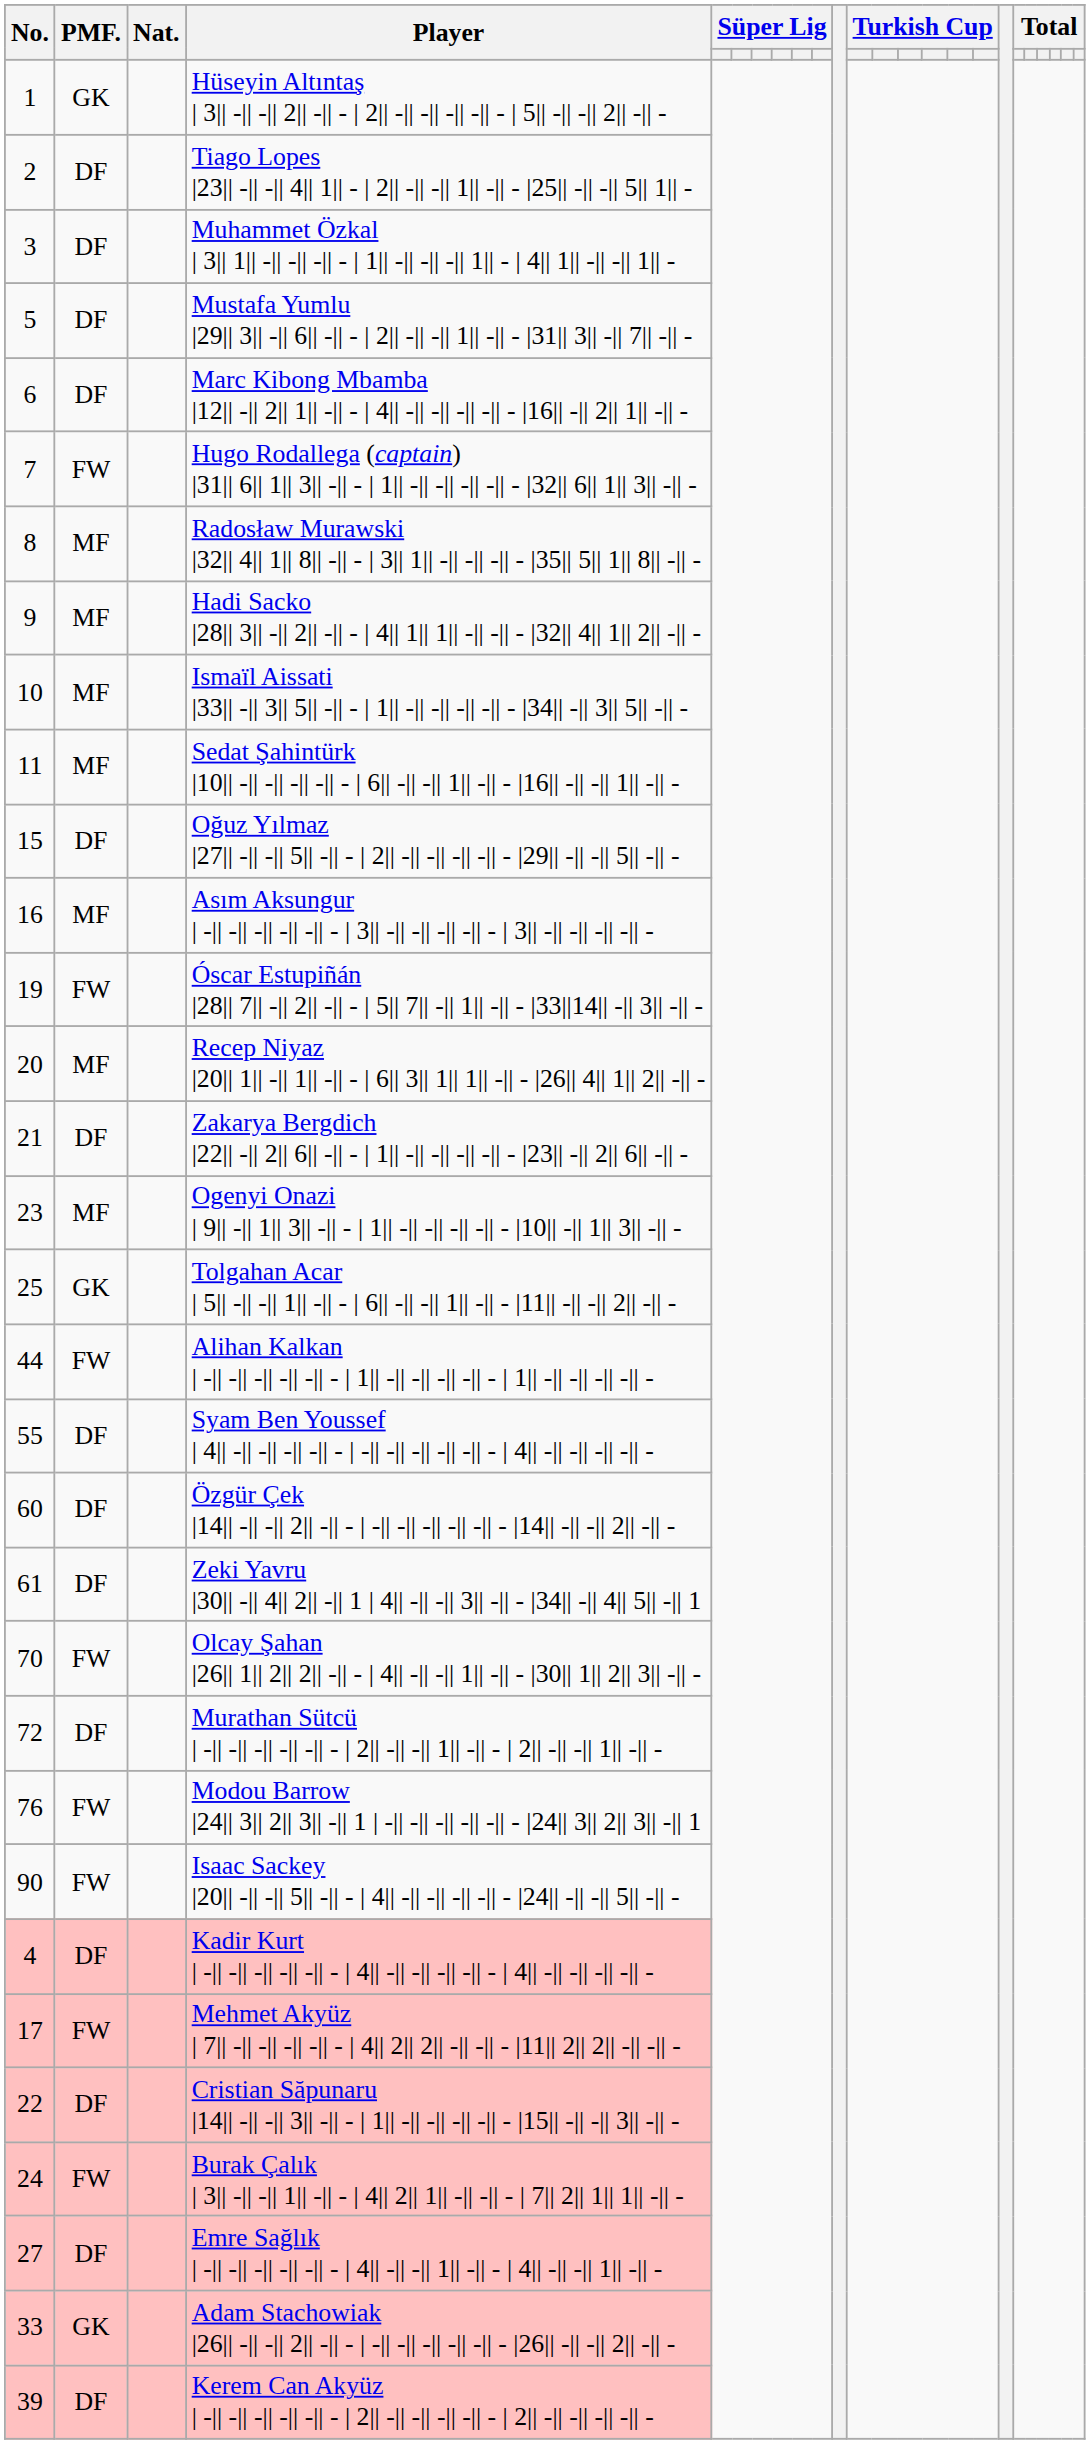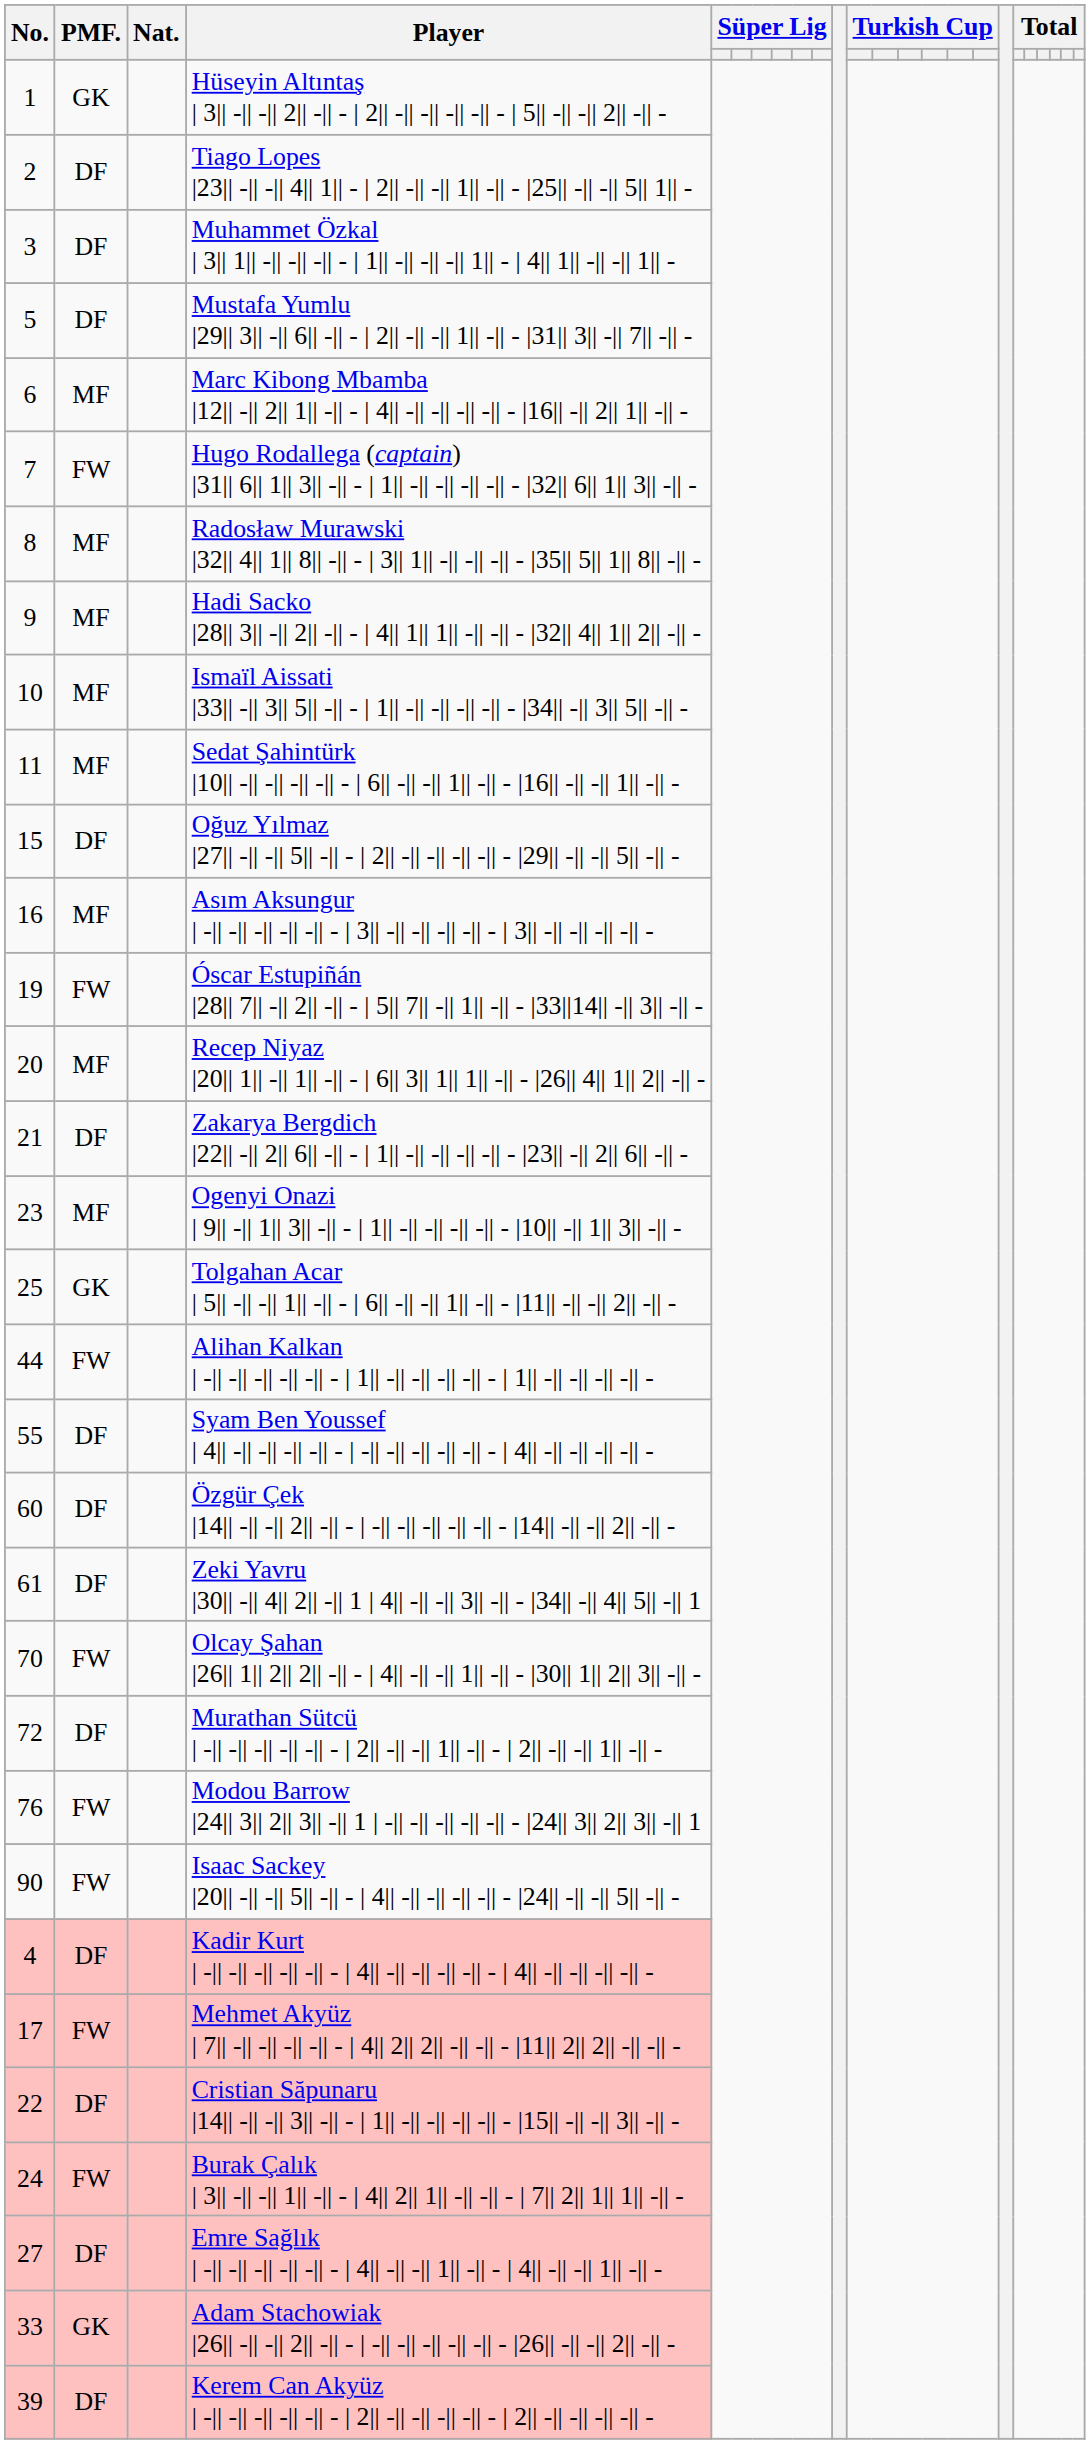row 7 | PMF.: DF -> MF
